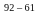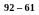row 1 | column 1: normal -> bold
